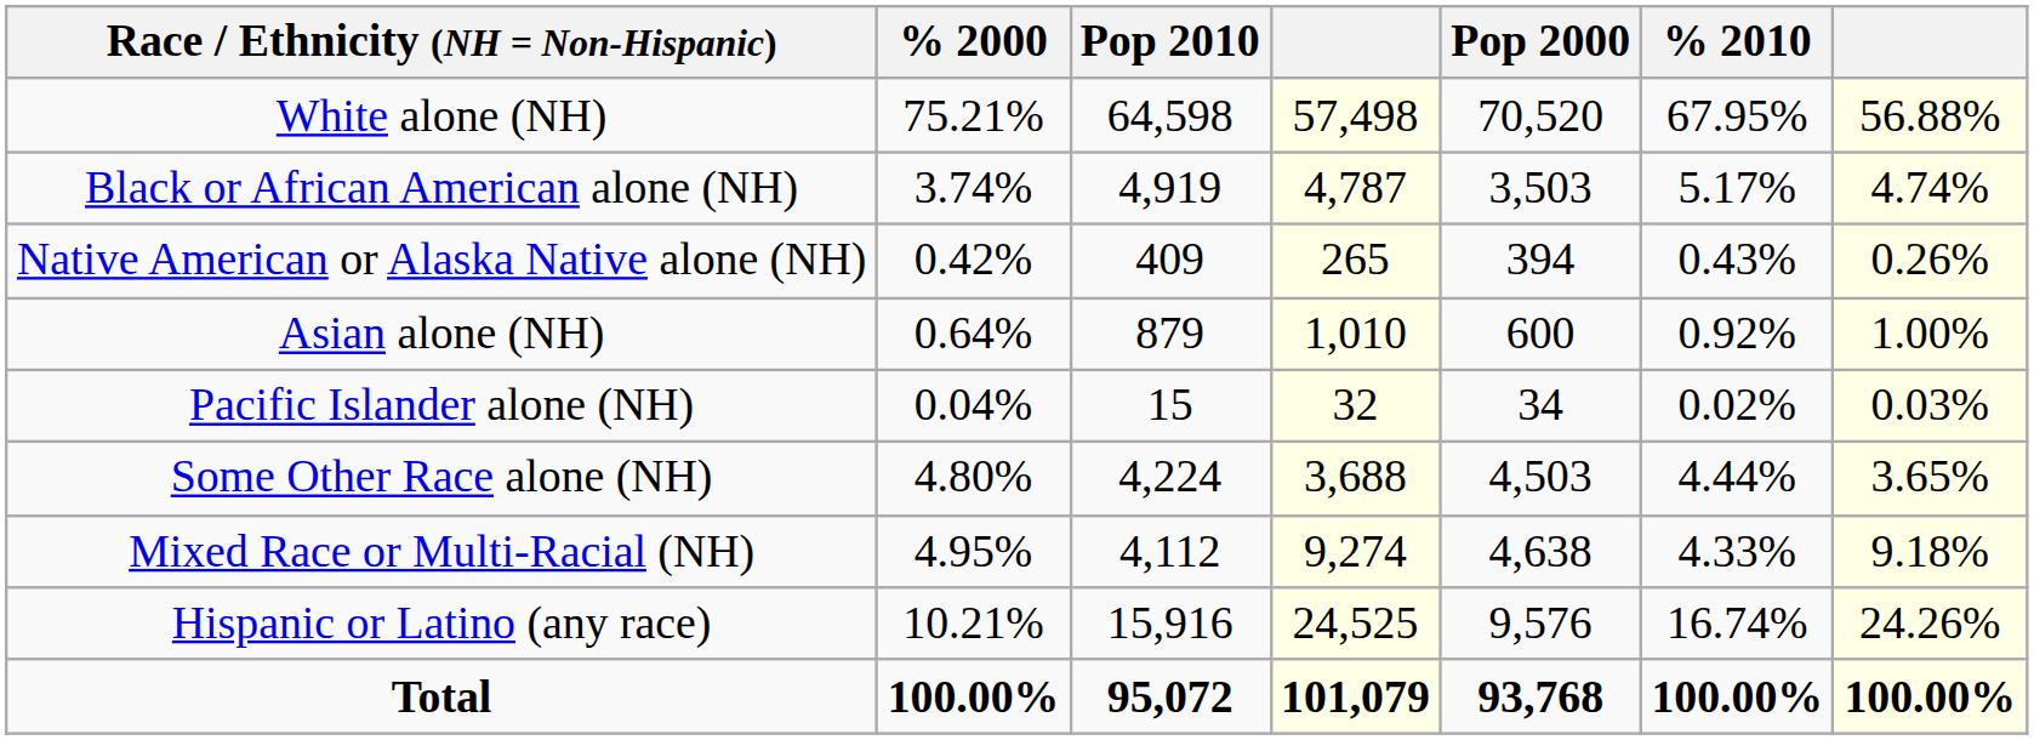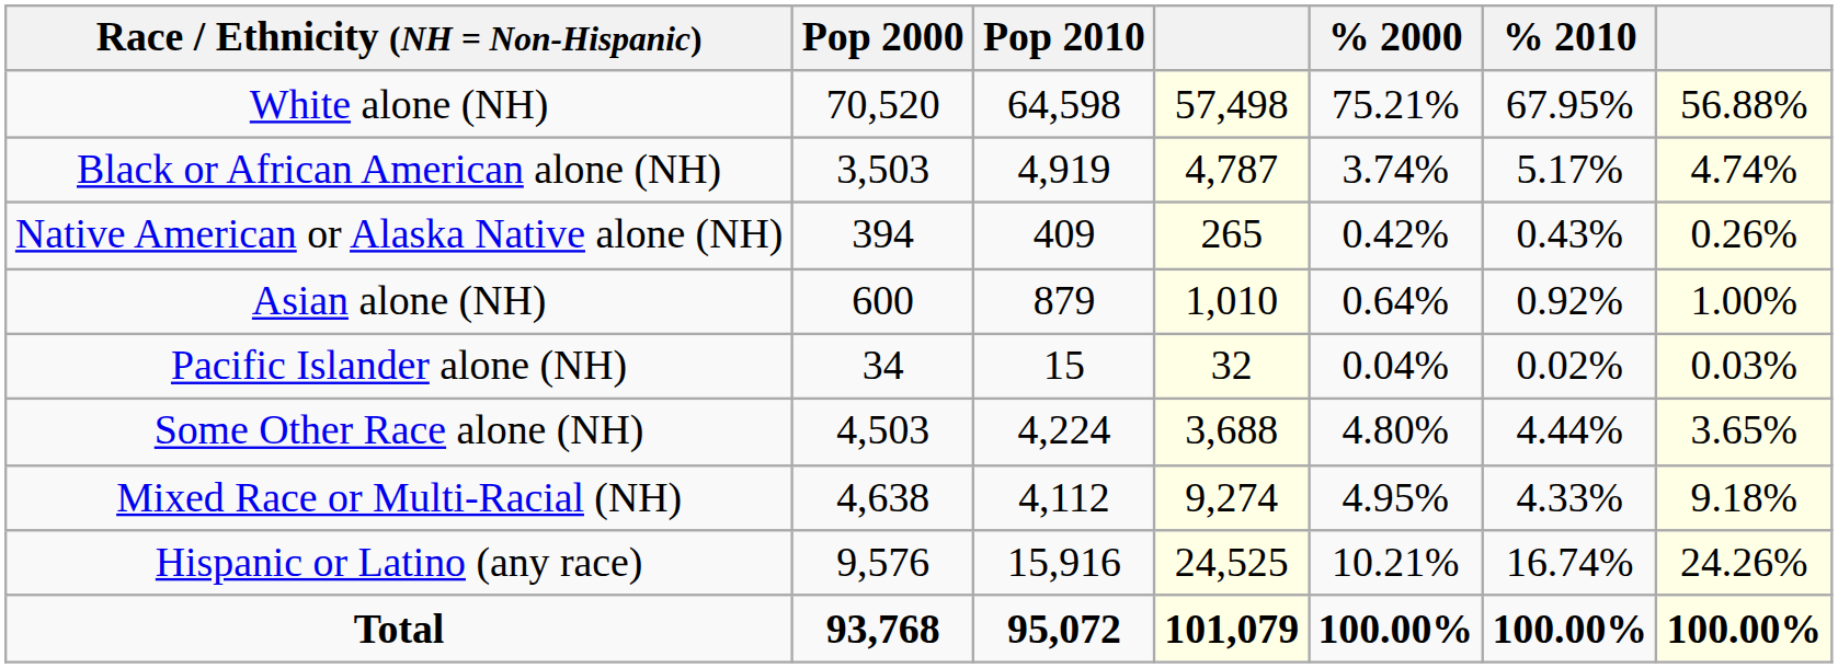columns swapped: Pop 2000 <-> % 2000
